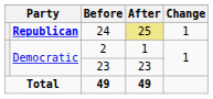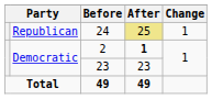24 | column 2: bold -> normal
2 | After: normal -> bold
